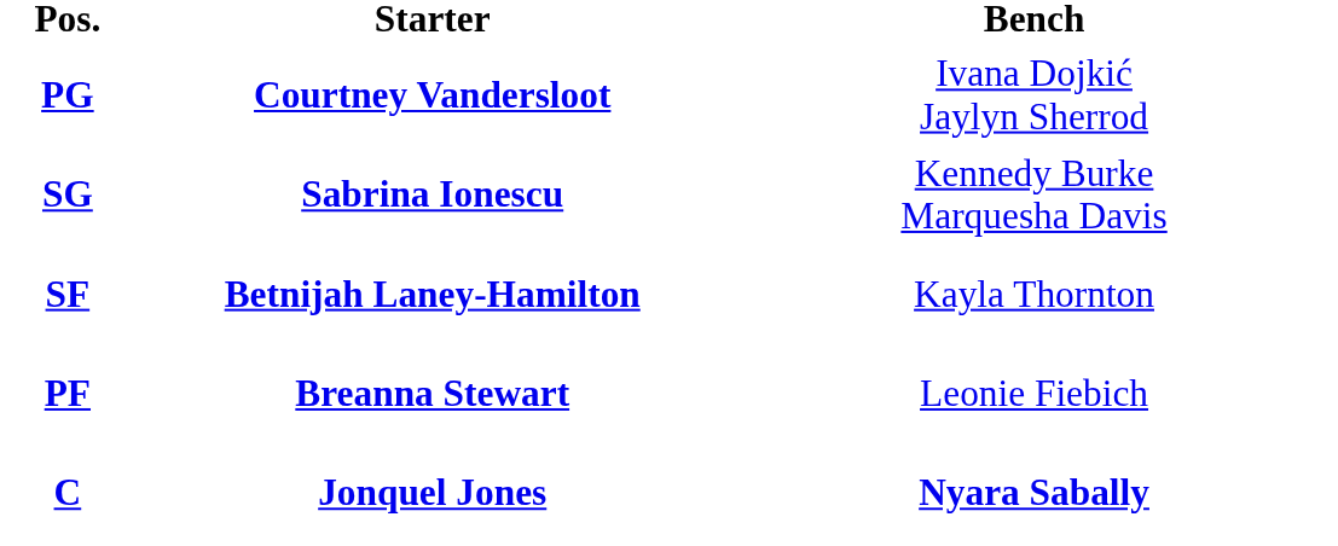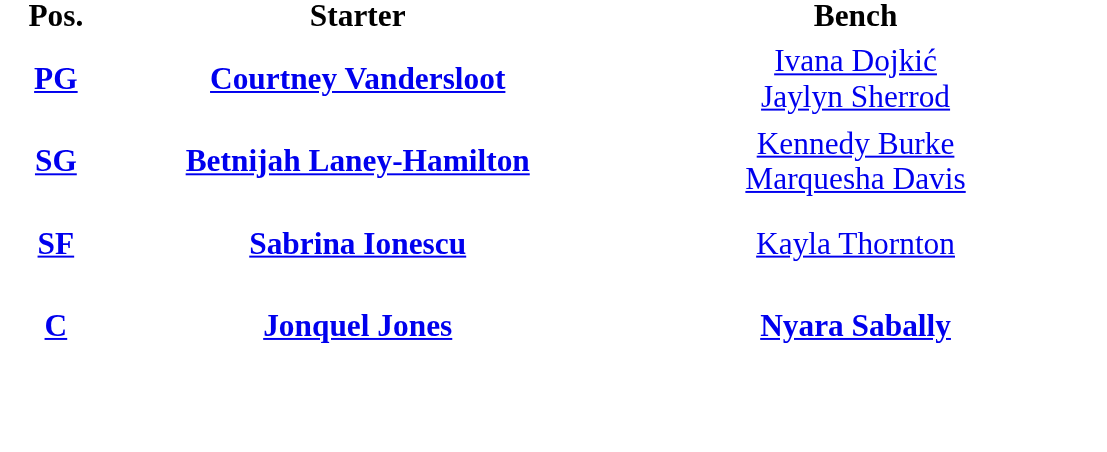SG | Starter: Sabrina Ionescu -> Betnijah Laney-Hamilton
SF | Starter: Betnijah Laney-Hamilton -> Sabrina Ionescu
- row: PF | Breanna Stewart | Leonie Fiebich
